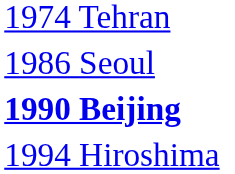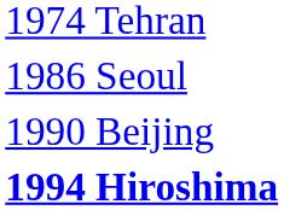1990 Beijing | column 1: bold -> normal
1994 Hiroshima | column 1: normal -> bold
